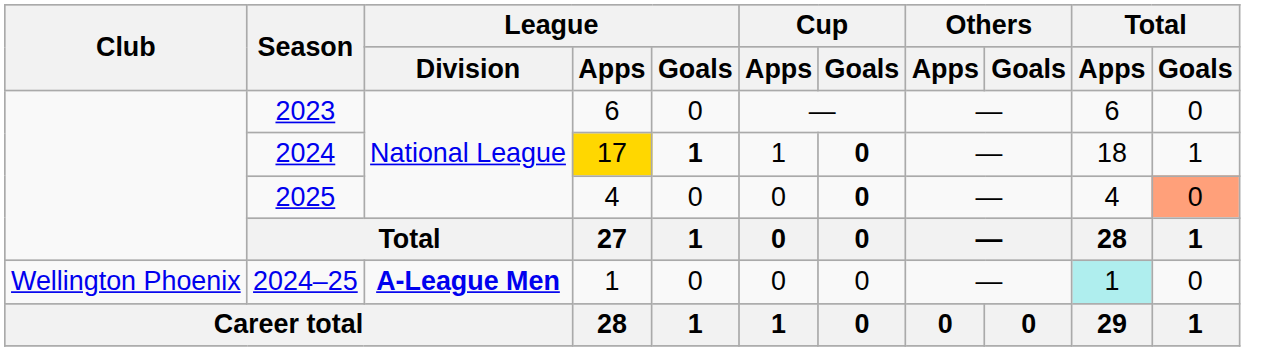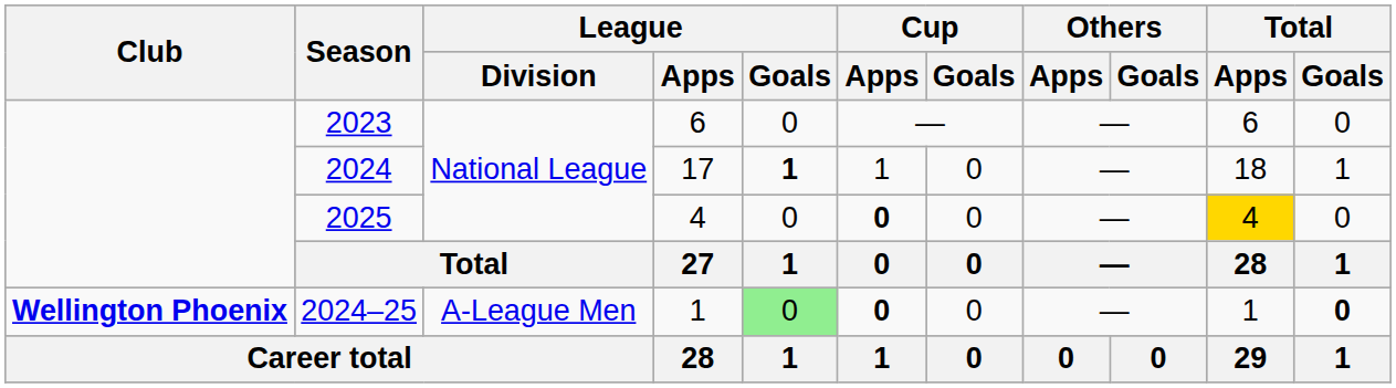2024 | League / Apps: gold background -> no background
2024 | Cup / Goals: bold -> normal
2025 | Cup / Apps: normal -> bold
2025 | Cup / Goals: bold -> normal
2025 | Total / Apps: no background -> gold background
2025 | Total / Goals: lightsalmon background -> no background
2024–25 | Club: normal -> bold
2024–25 | League / Division: bold -> normal
2024–25 | League / Goals: no background -> lightgreen background
2024–25 | Cup / Apps: normal -> bold
2024–25 | Total / Apps: paleturquoise background -> no background
2024–25 | Total / Goals: normal -> bold
